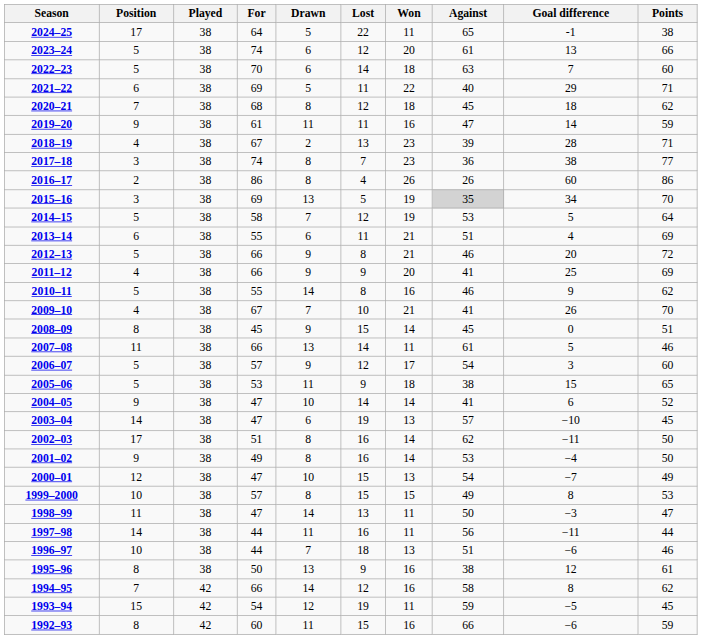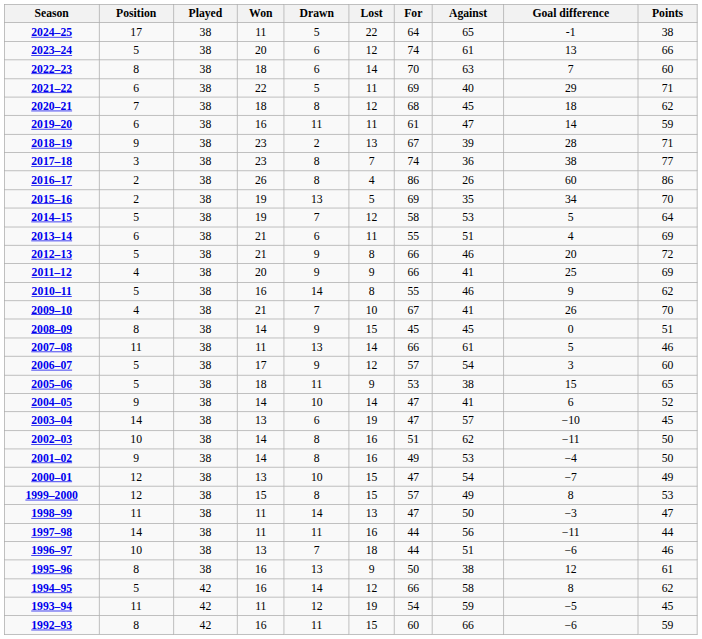columns swapped: Won <-> For
2022–23 | Position: 5 -> 8
2019–20 | Position: 9 -> 6
2018–19 | Position: 4 -> 9
2015–16 | Position: 3 -> 2
2015–16 | Against: lightgrey background -> no background
2002–03 | Position: 17 -> 10
1999–2000 | Position: 10 -> 12
1994–95 | Position: 7 -> 5
1993–94 | Position: 15 -> 11
